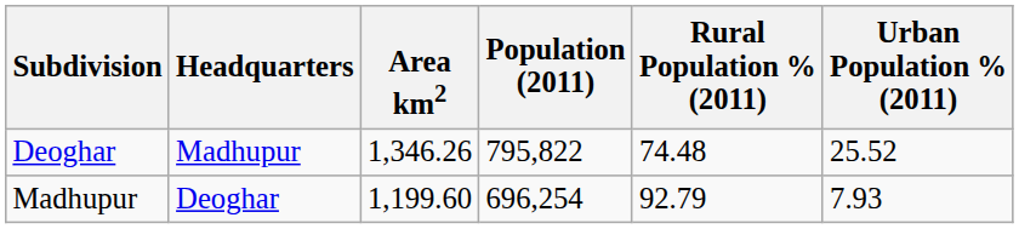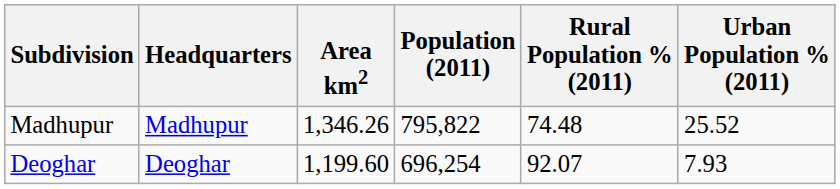row 2 | Subdivision: Deoghar -> Madhupur
row 3 | Subdivision: Madhupur -> Deoghar
row 3 | Rural Population % (2011): 92.79 -> 92.07
